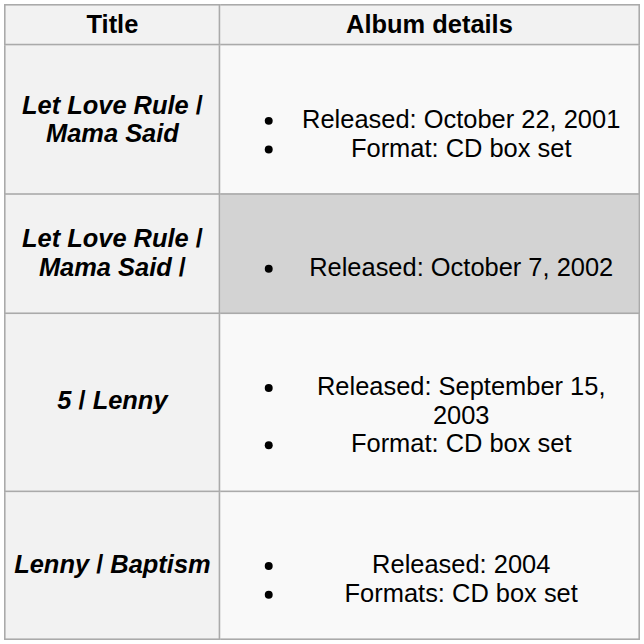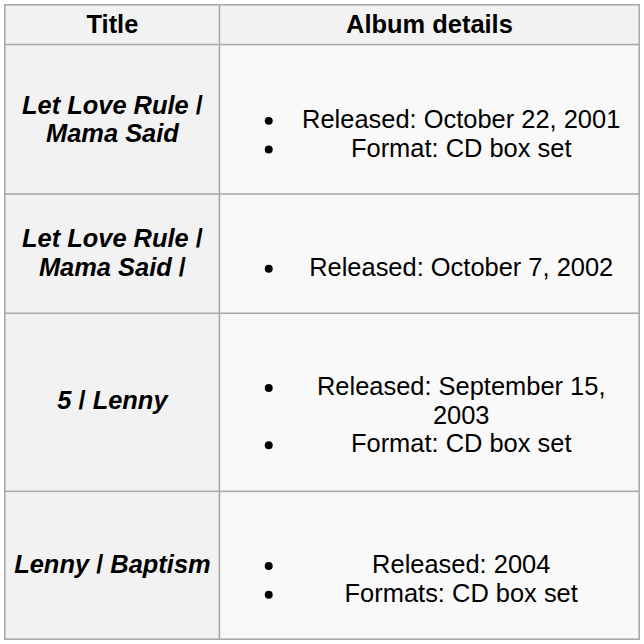Let Love Rule / Mama Said / | Album details: lightgrey background -> no background
